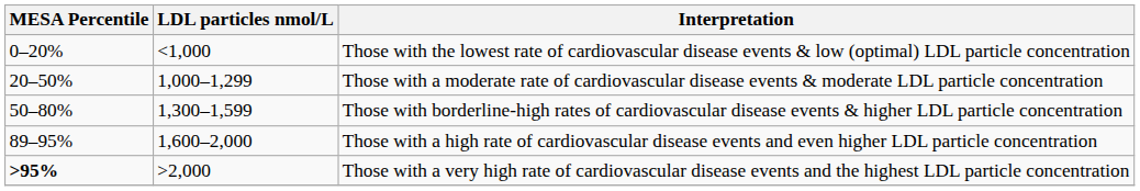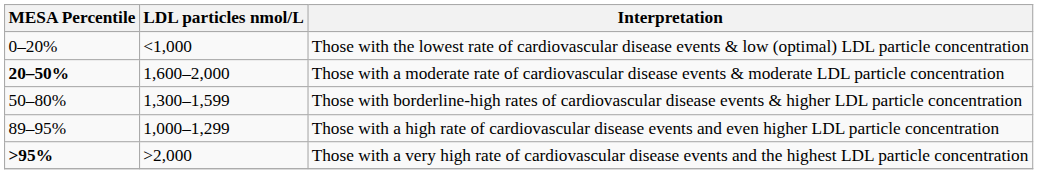row 3 | MESA Percentile: normal -> bold
row 3 | LDL particles nmol/L: 1,000–1,299 -> 1,600–2,000
row 5 | LDL particles nmol/L: 1,600–2,000 -> 1,000–1,299
